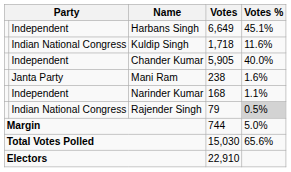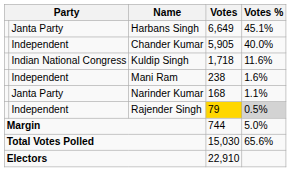Harbans Singh | column 2: Independent -> Janta Party
rows swapped: Chander Kumar <-> Kuldip Singh
Mani Ram | column 2: Janta Party -> Independent
Narinder Kumar | column 2: Independent -> Janta Party
Rajender Singh | column 2: Indian National Congress -> Independent
Rajender Singh | Votes: no background -> gold background
